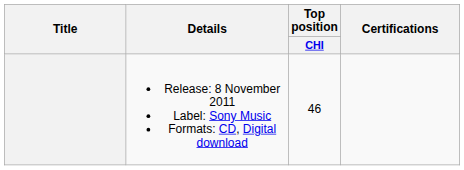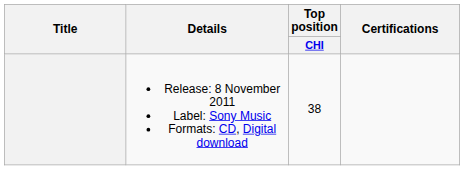row 3 | Top position / CHI: 46 -> 38
